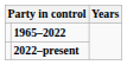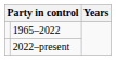1965–2022 | column 2: bold -> normal
2022–present | column 2: bold -> normal
